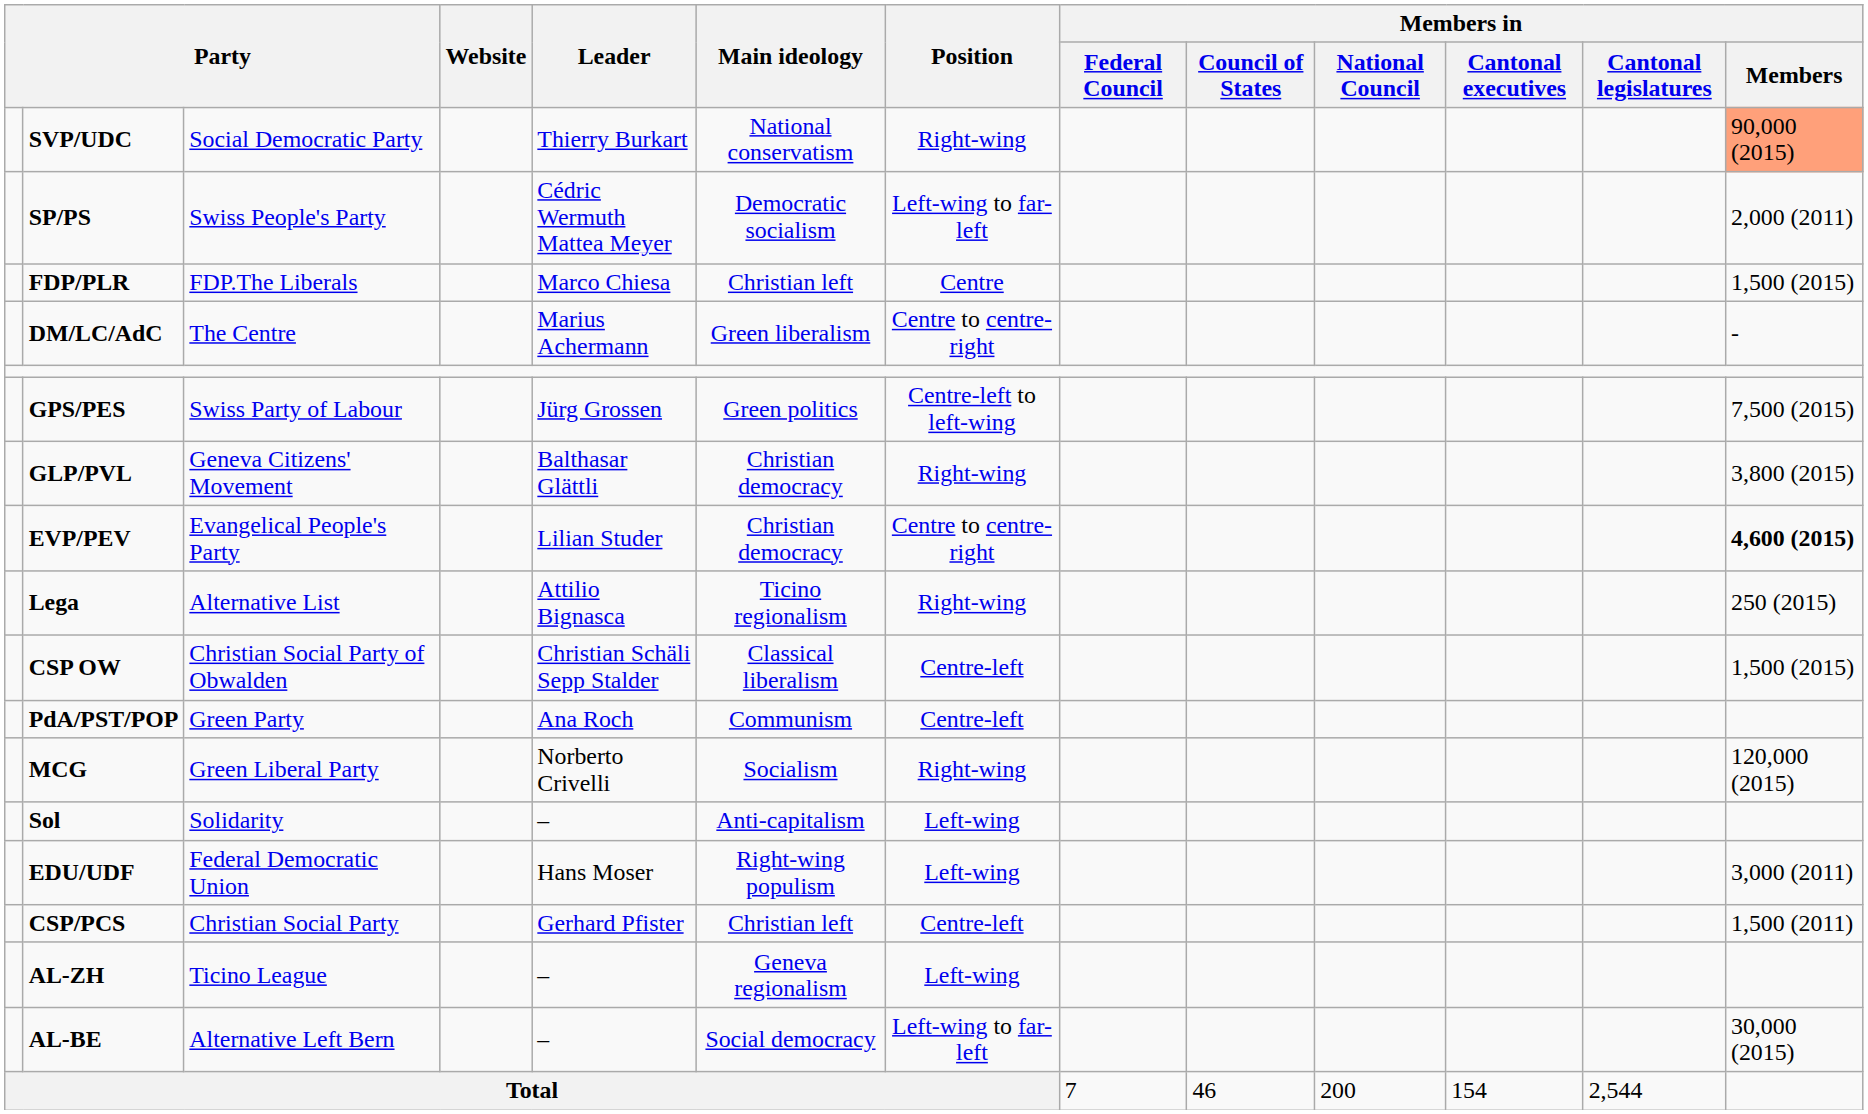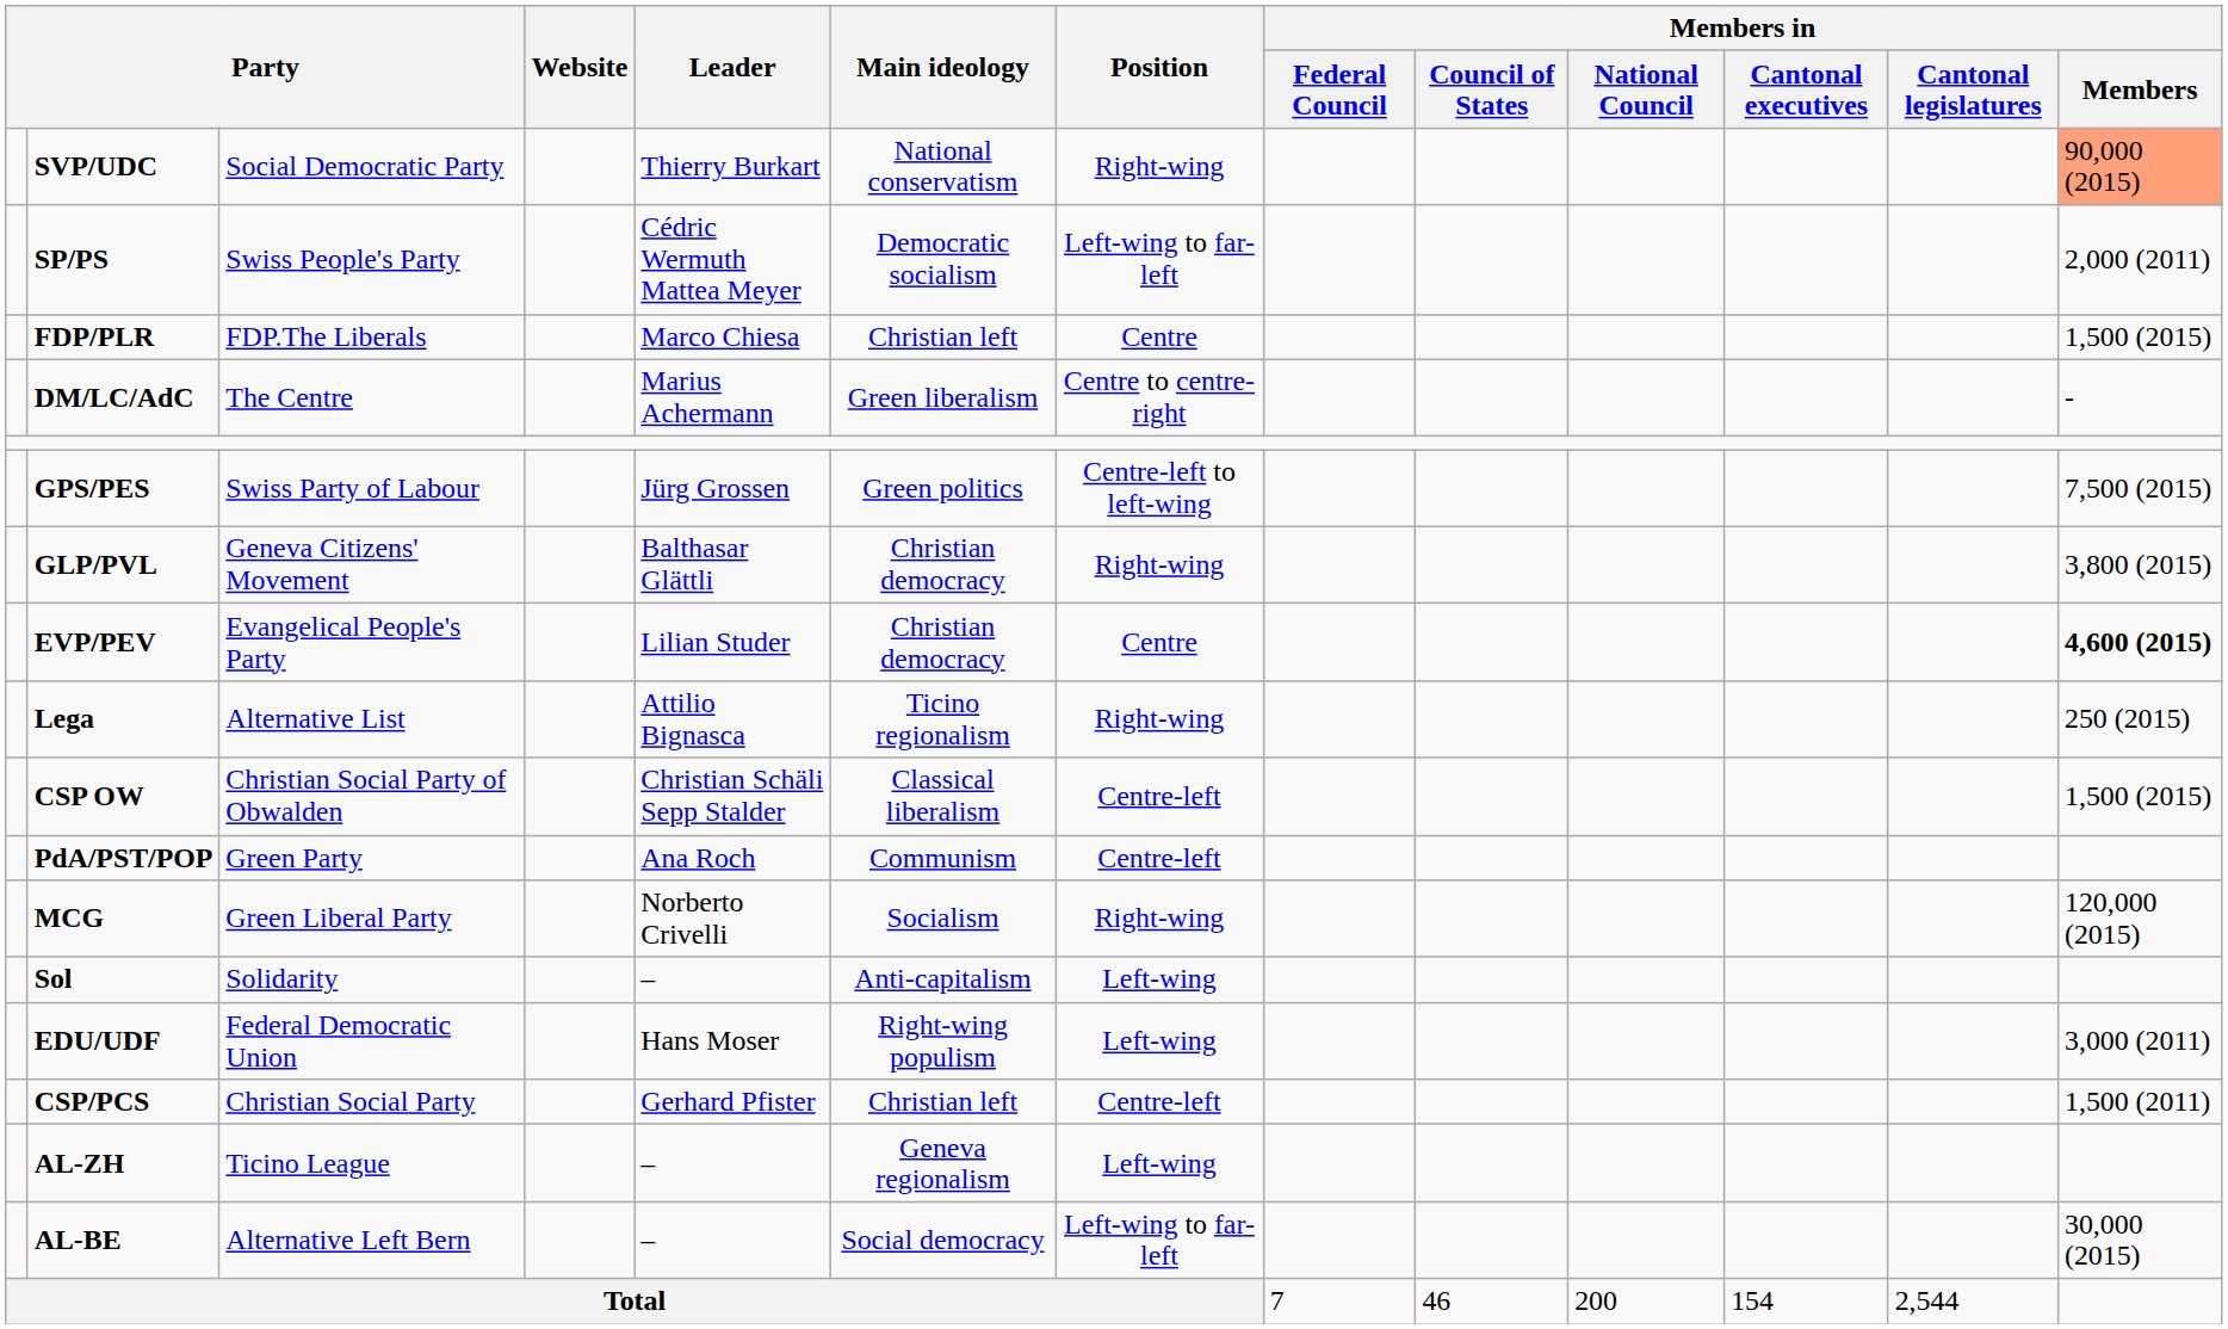EVP/PEV | Position: Centre to centre-right -> Centre
